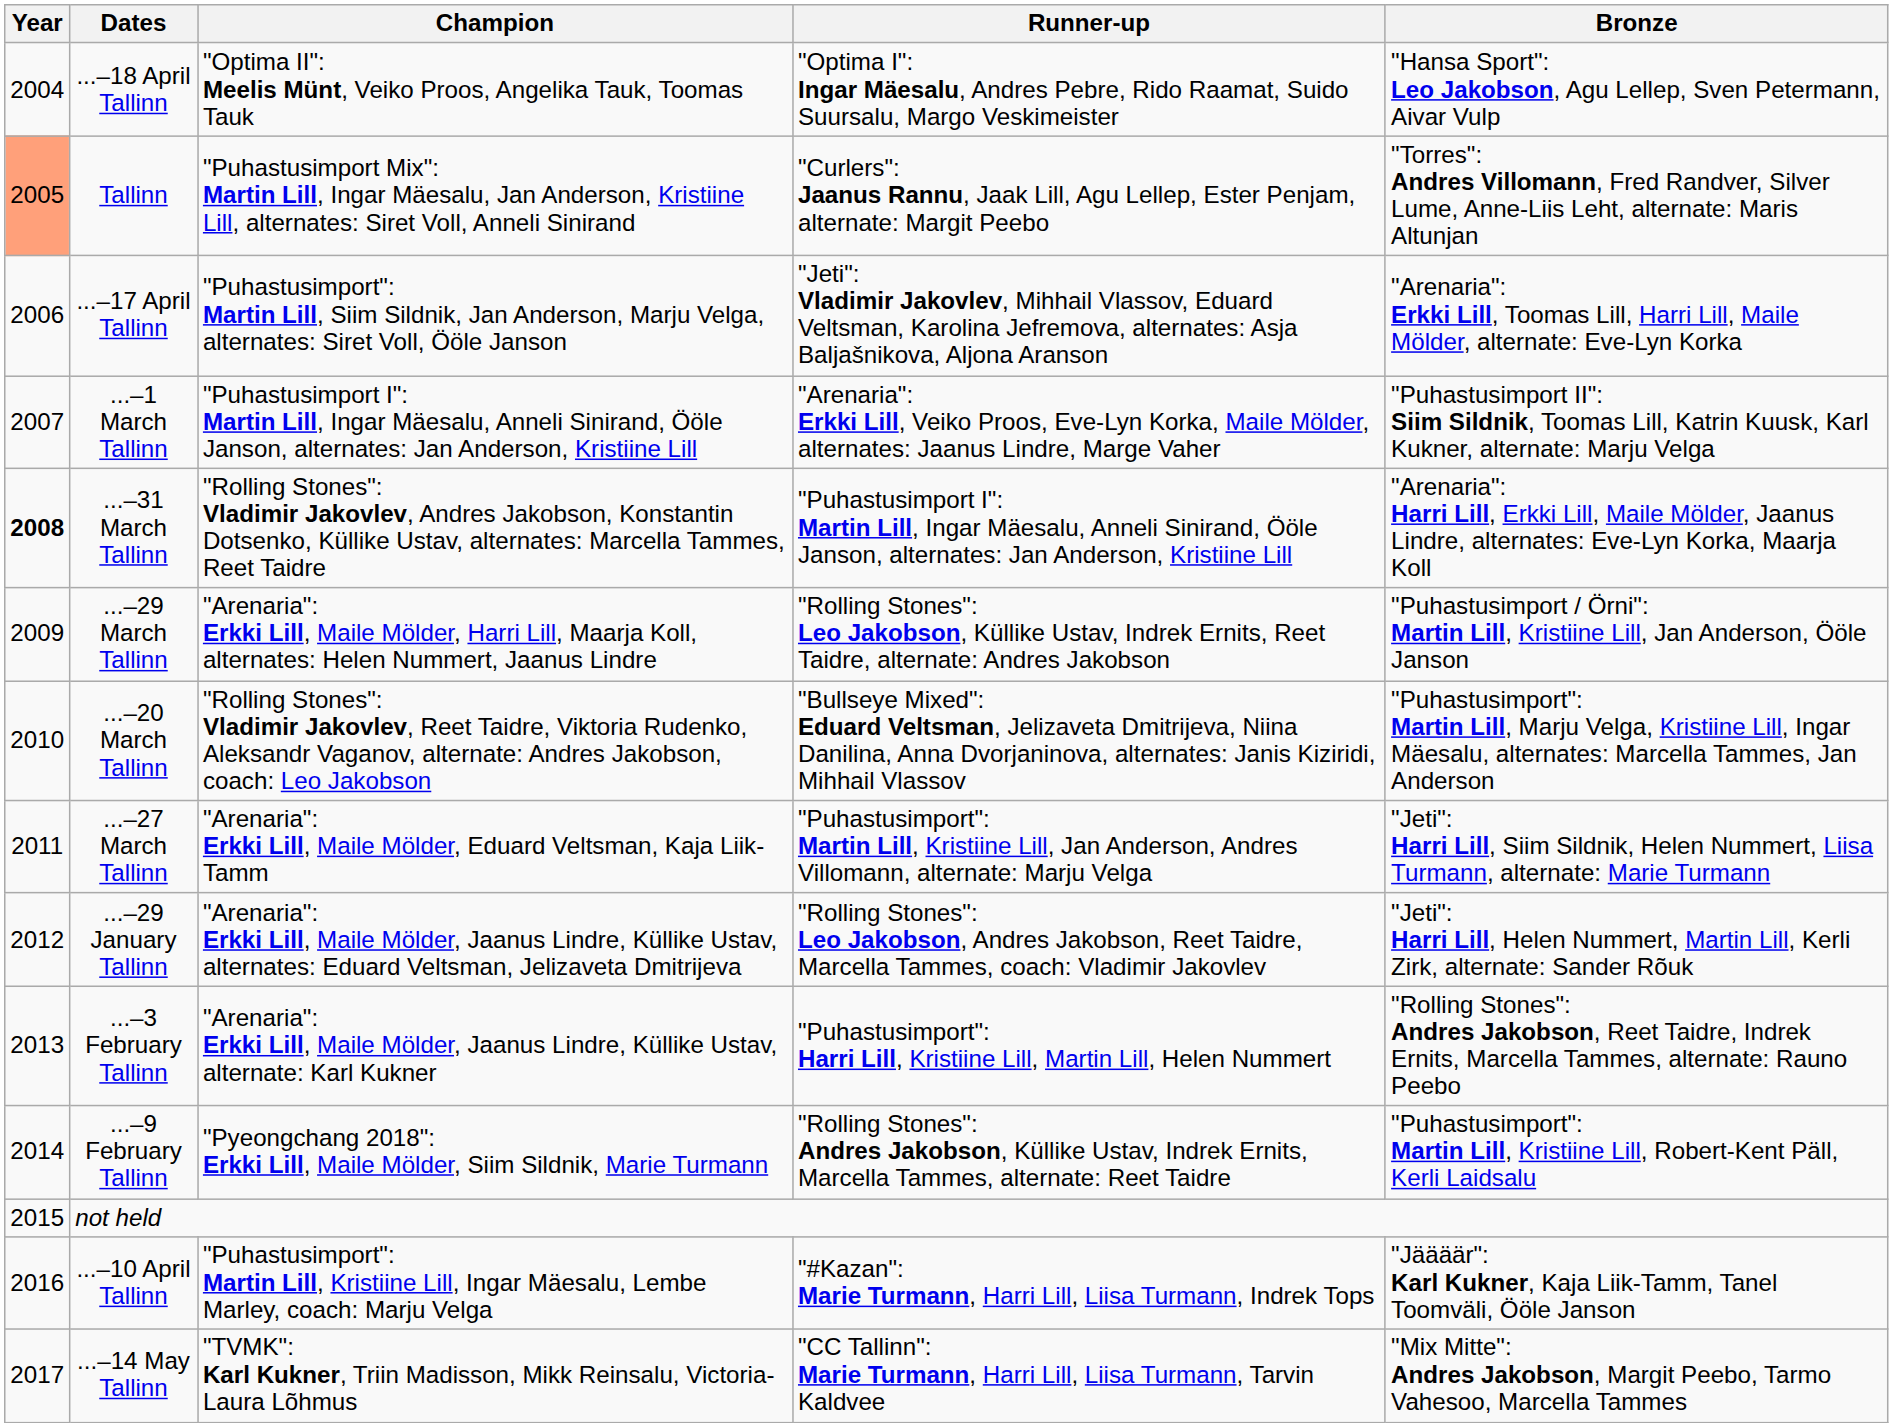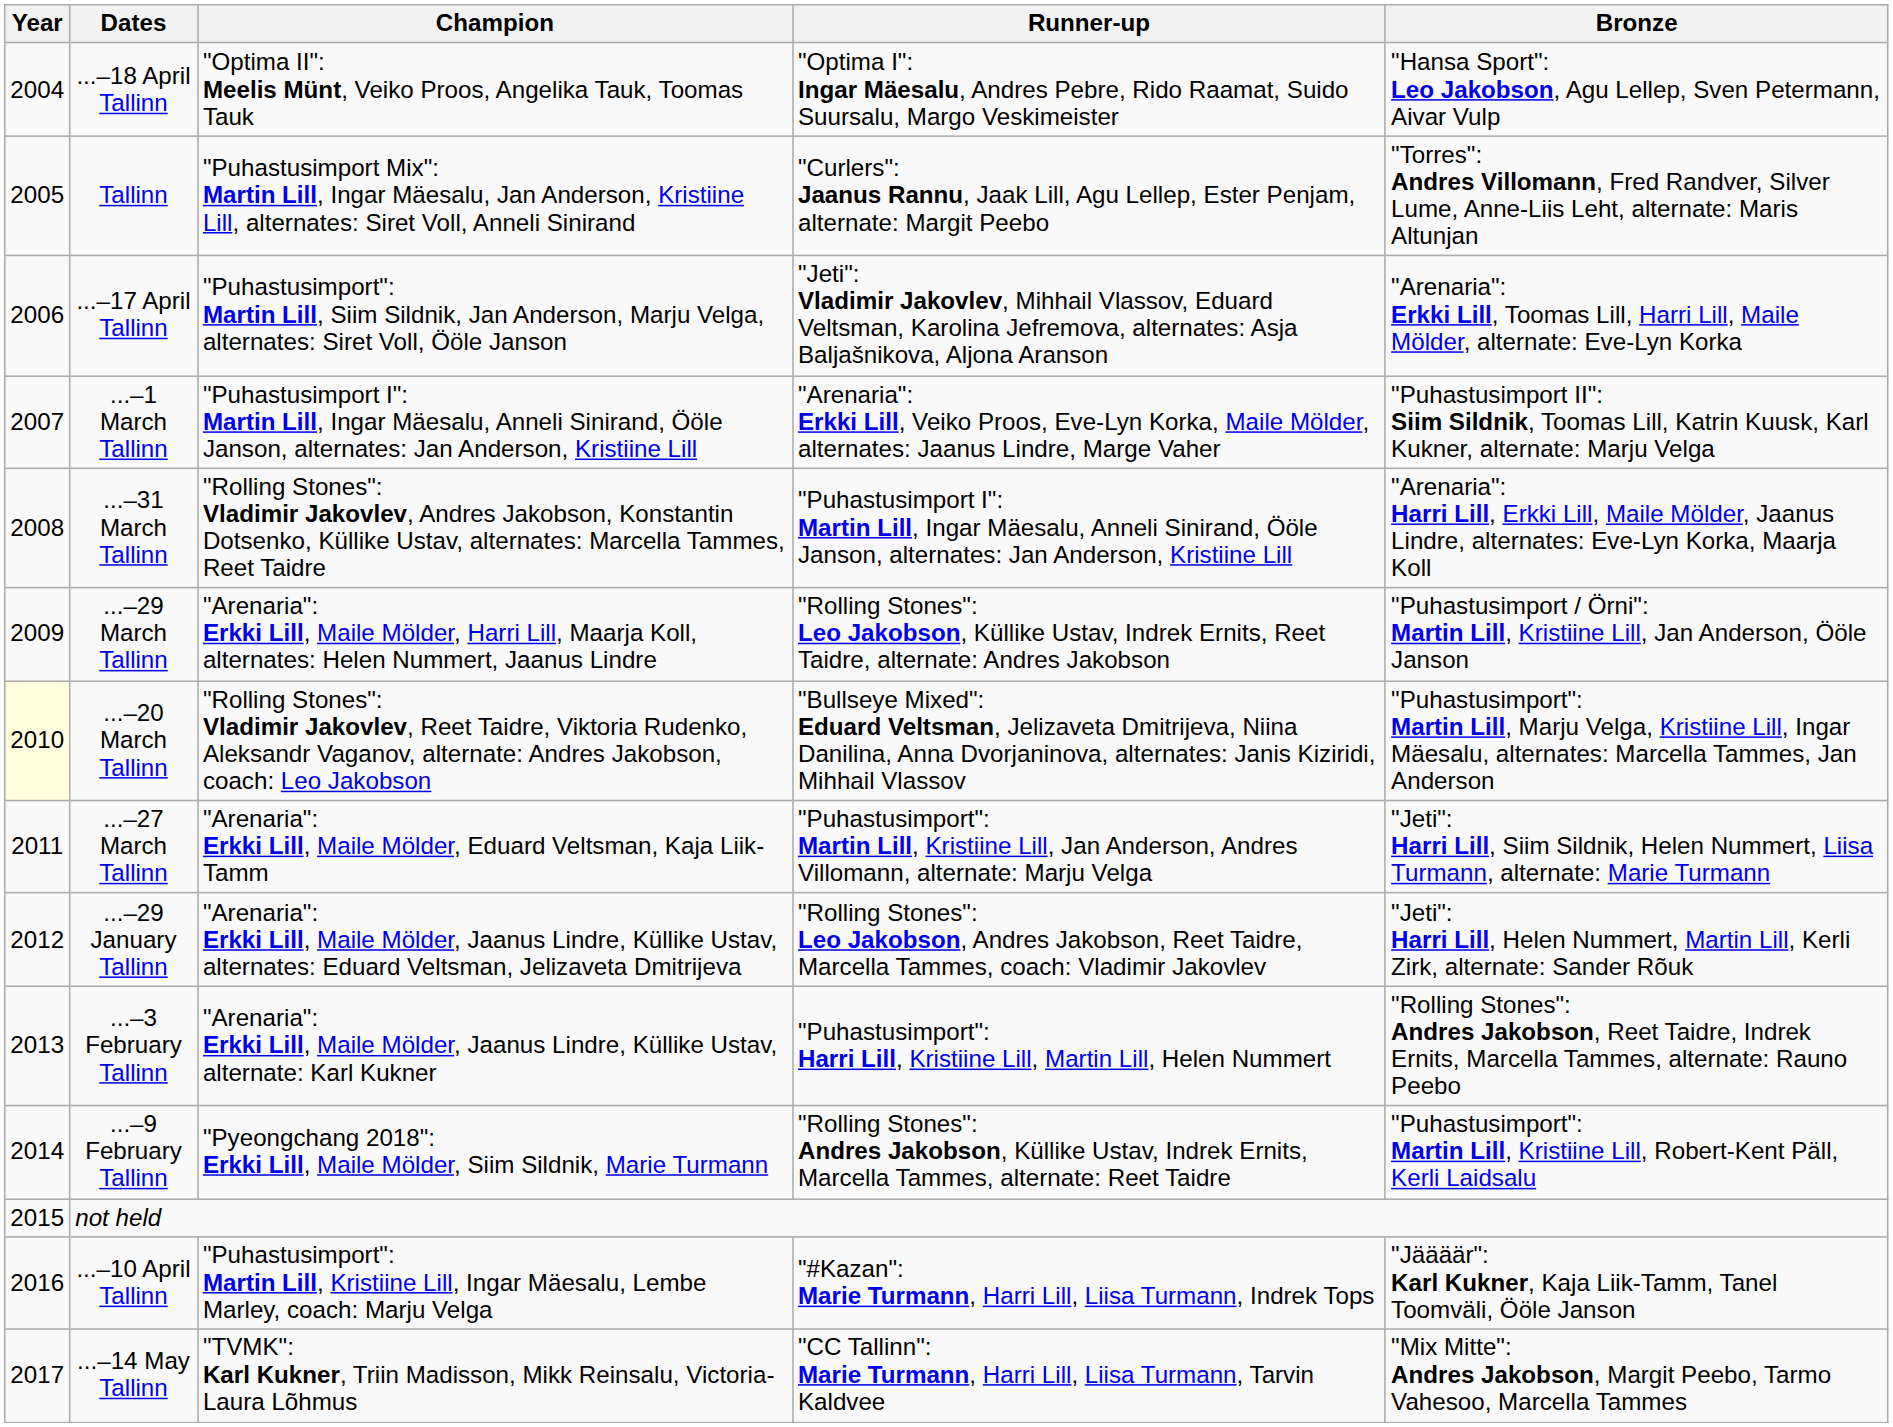Tallinn | Year: lightsalmon background -> no background
...–31 March Tallinn | Year: bold -> normal
...–20 March Tallinn | Year: no background -> lightyellow background
